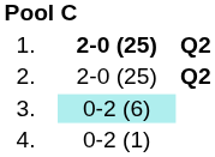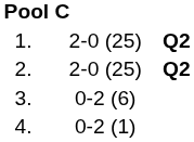1. | column 2: bold -> normal
3. | column 2: paleturquoise background -> no background
